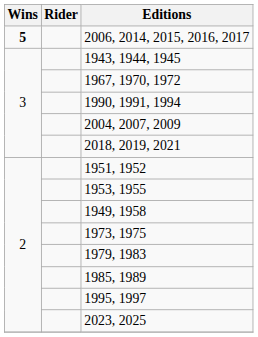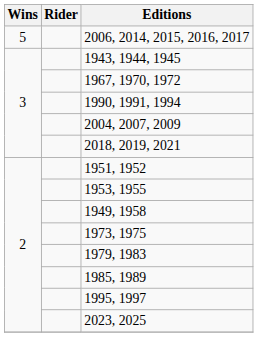2006, 2014, 2015, 2016, 2017 | Wins: bold -> normal
